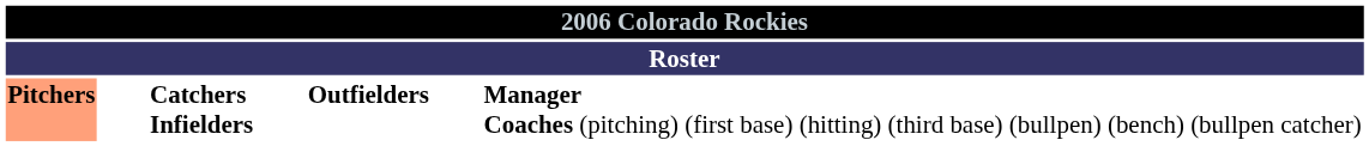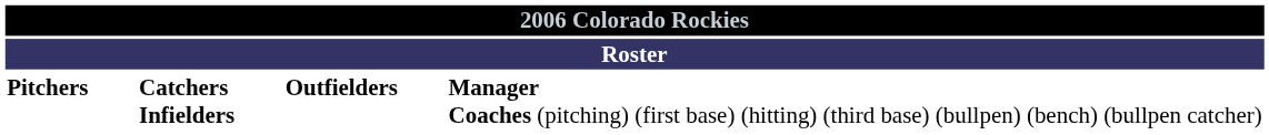Pitchers | column 1: lightsalmon background -> no background
